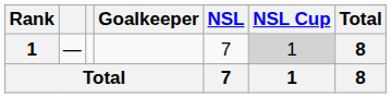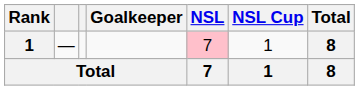row 2 | NSL: no background -> pink background
row 2 | NSL Cup: lightgrey background -> no background
